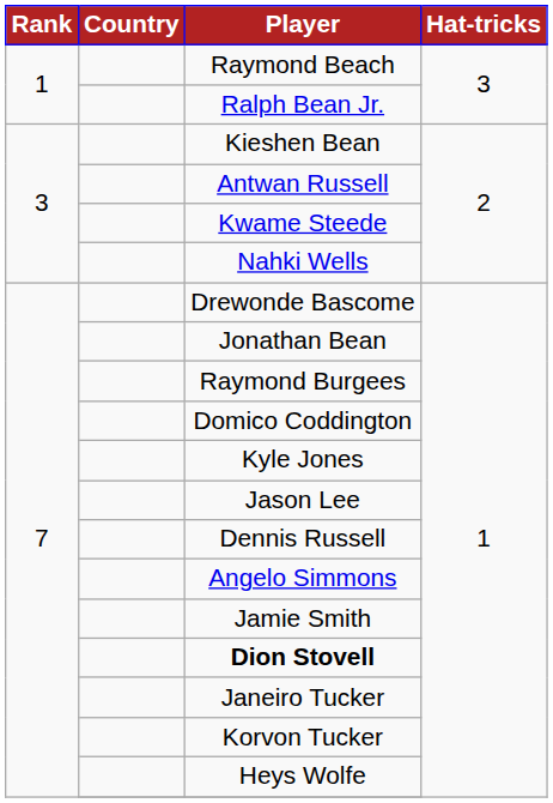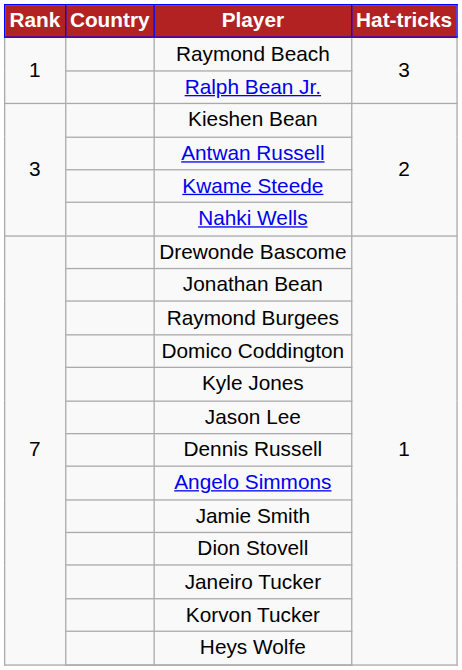Dion Stovell | Player: bold -> normal
